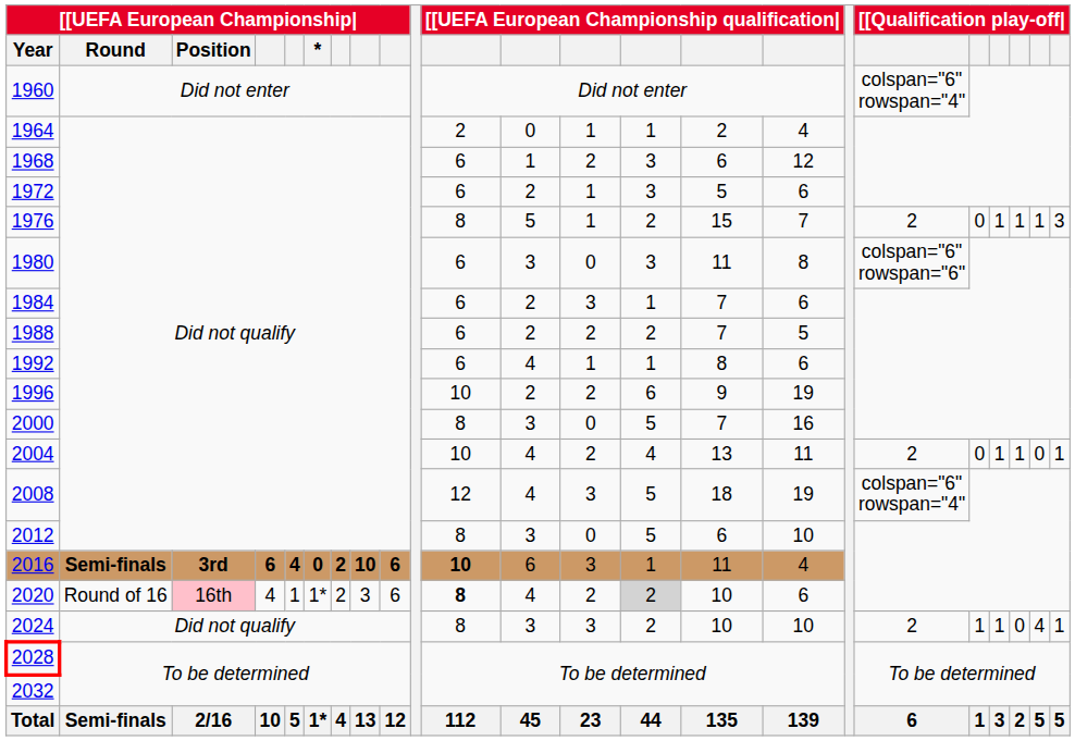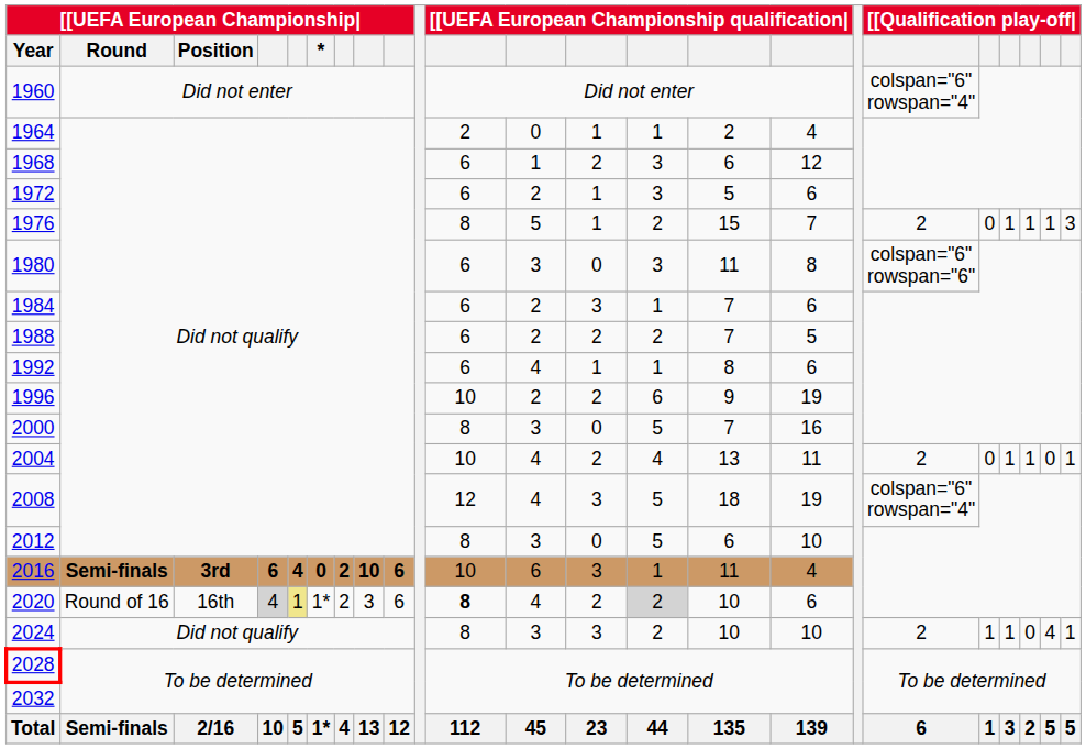2016 | column 11: bold -> normal
2020 | [[UEFA European Championship| / Position: pink background -> no background
2020 | column 4: no background -> lightgrey background
2020 | column 5: no background -> khaki background
